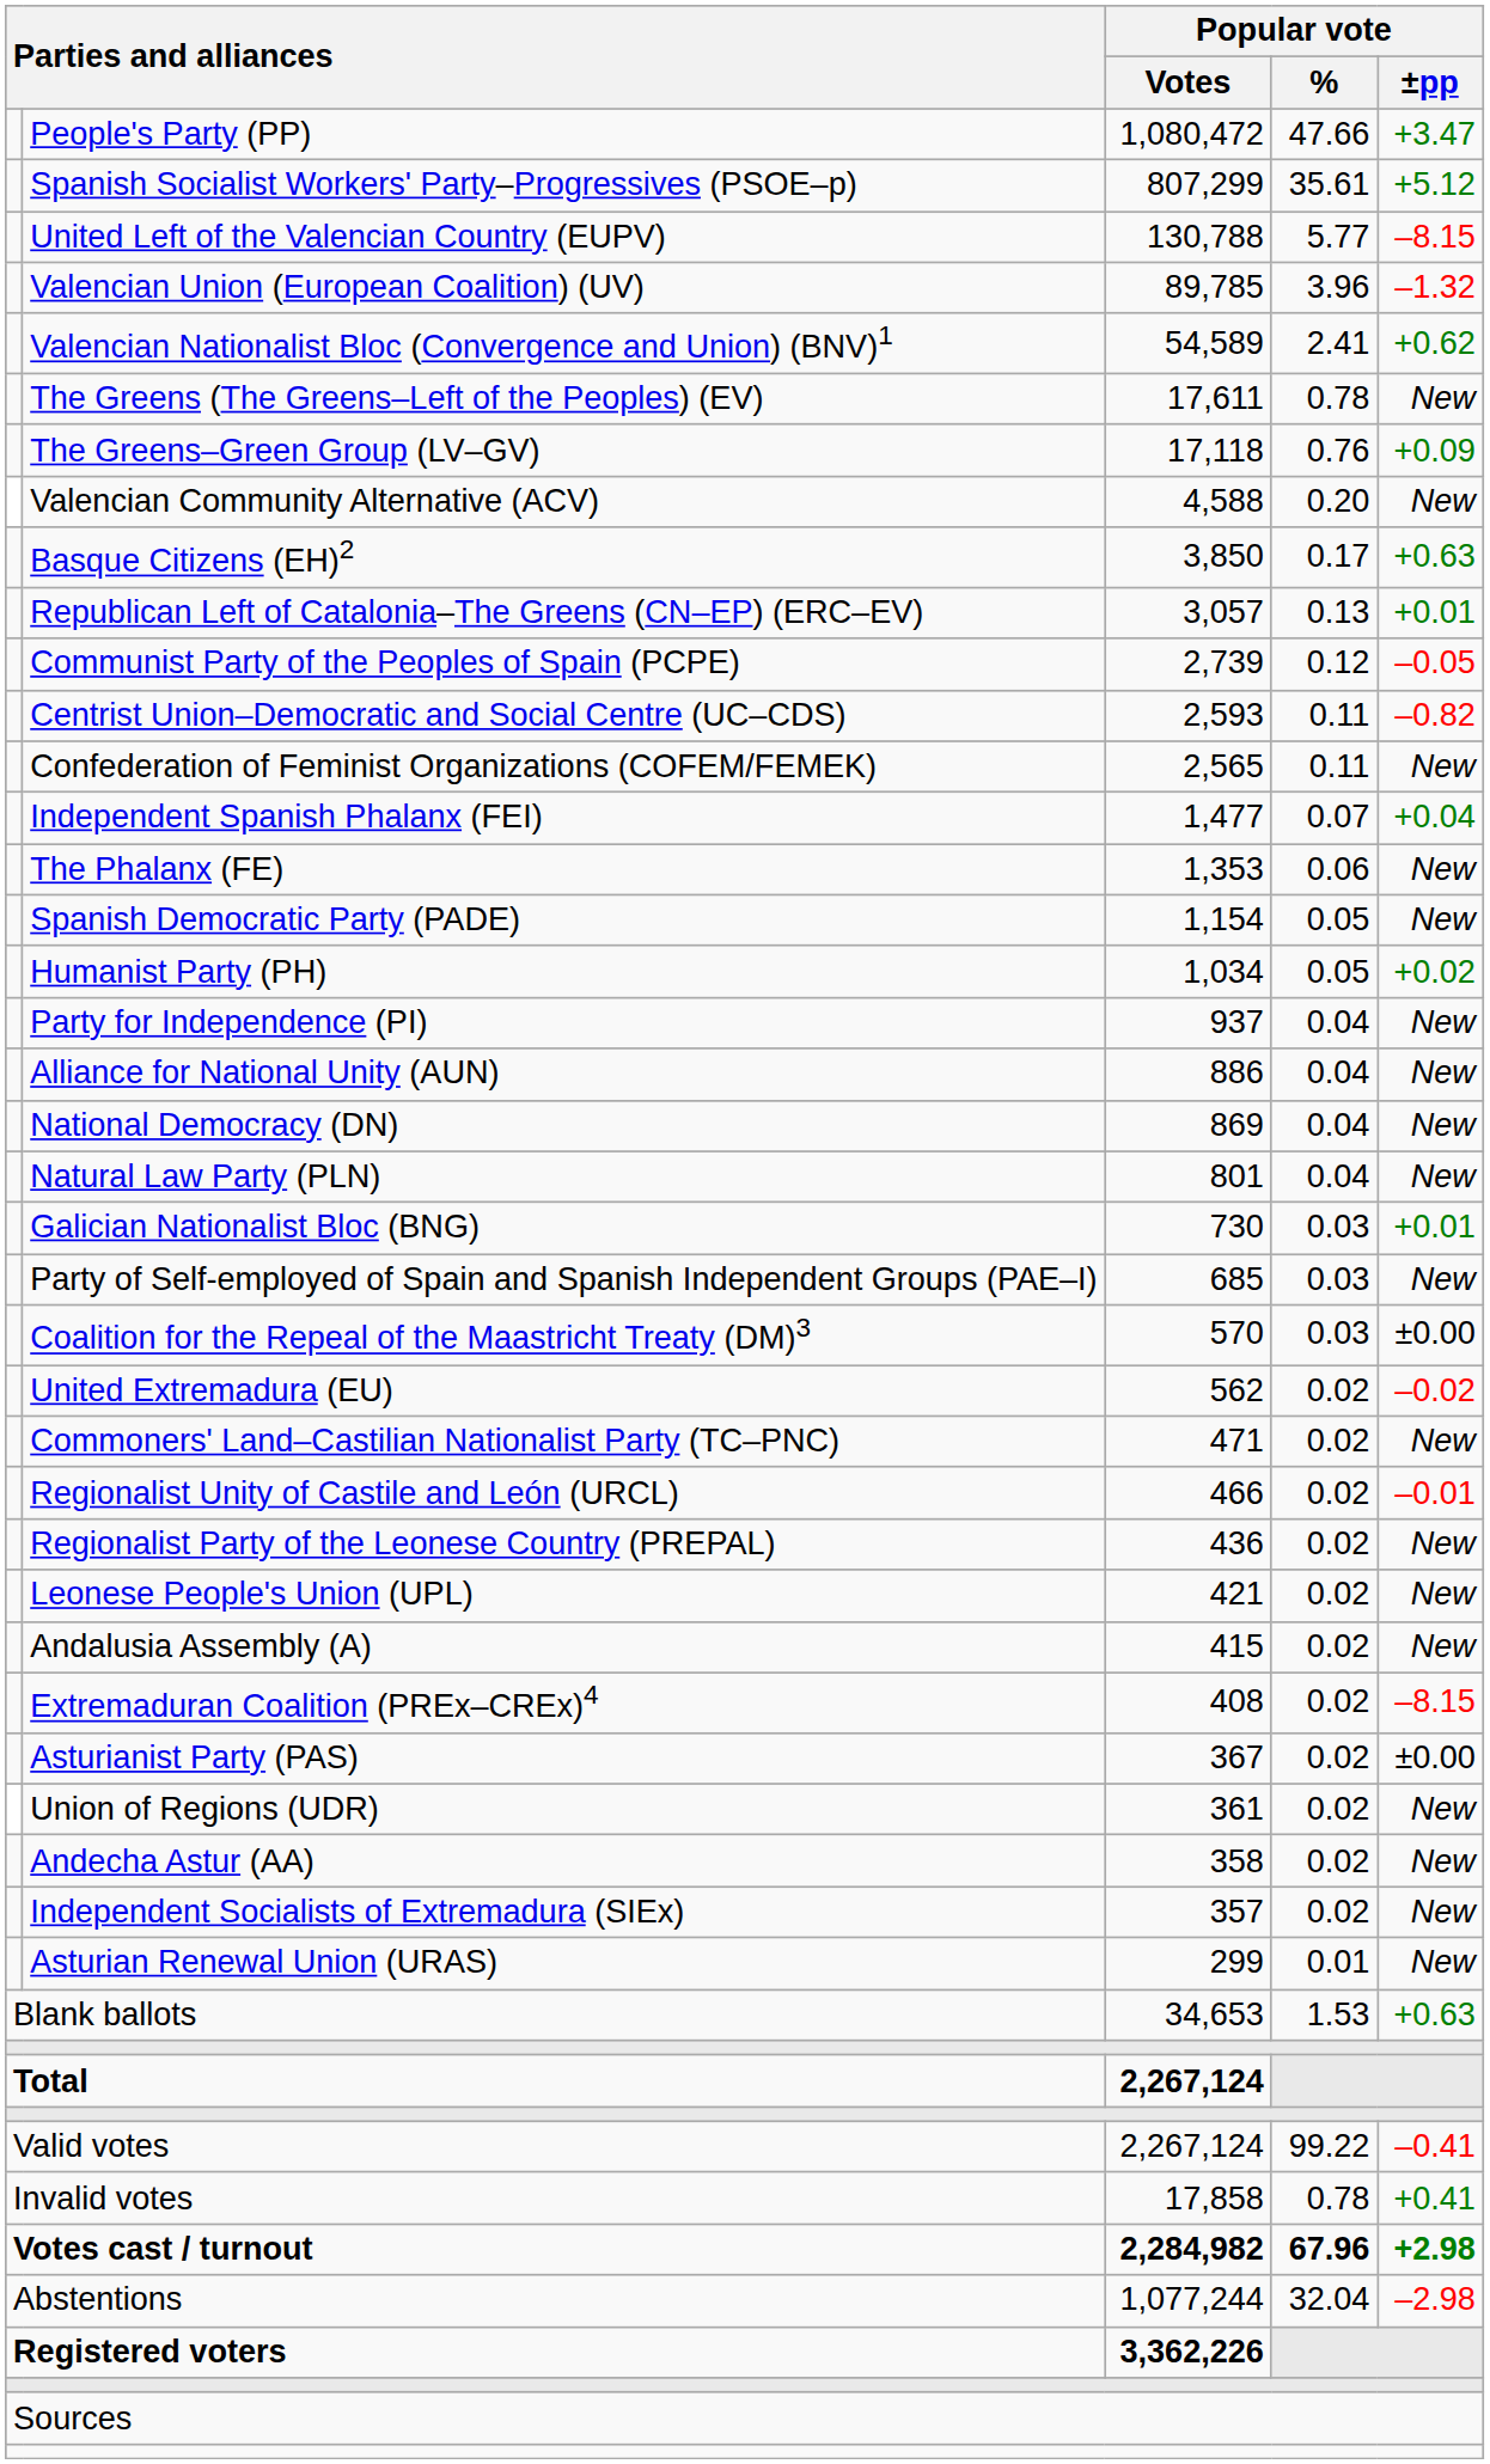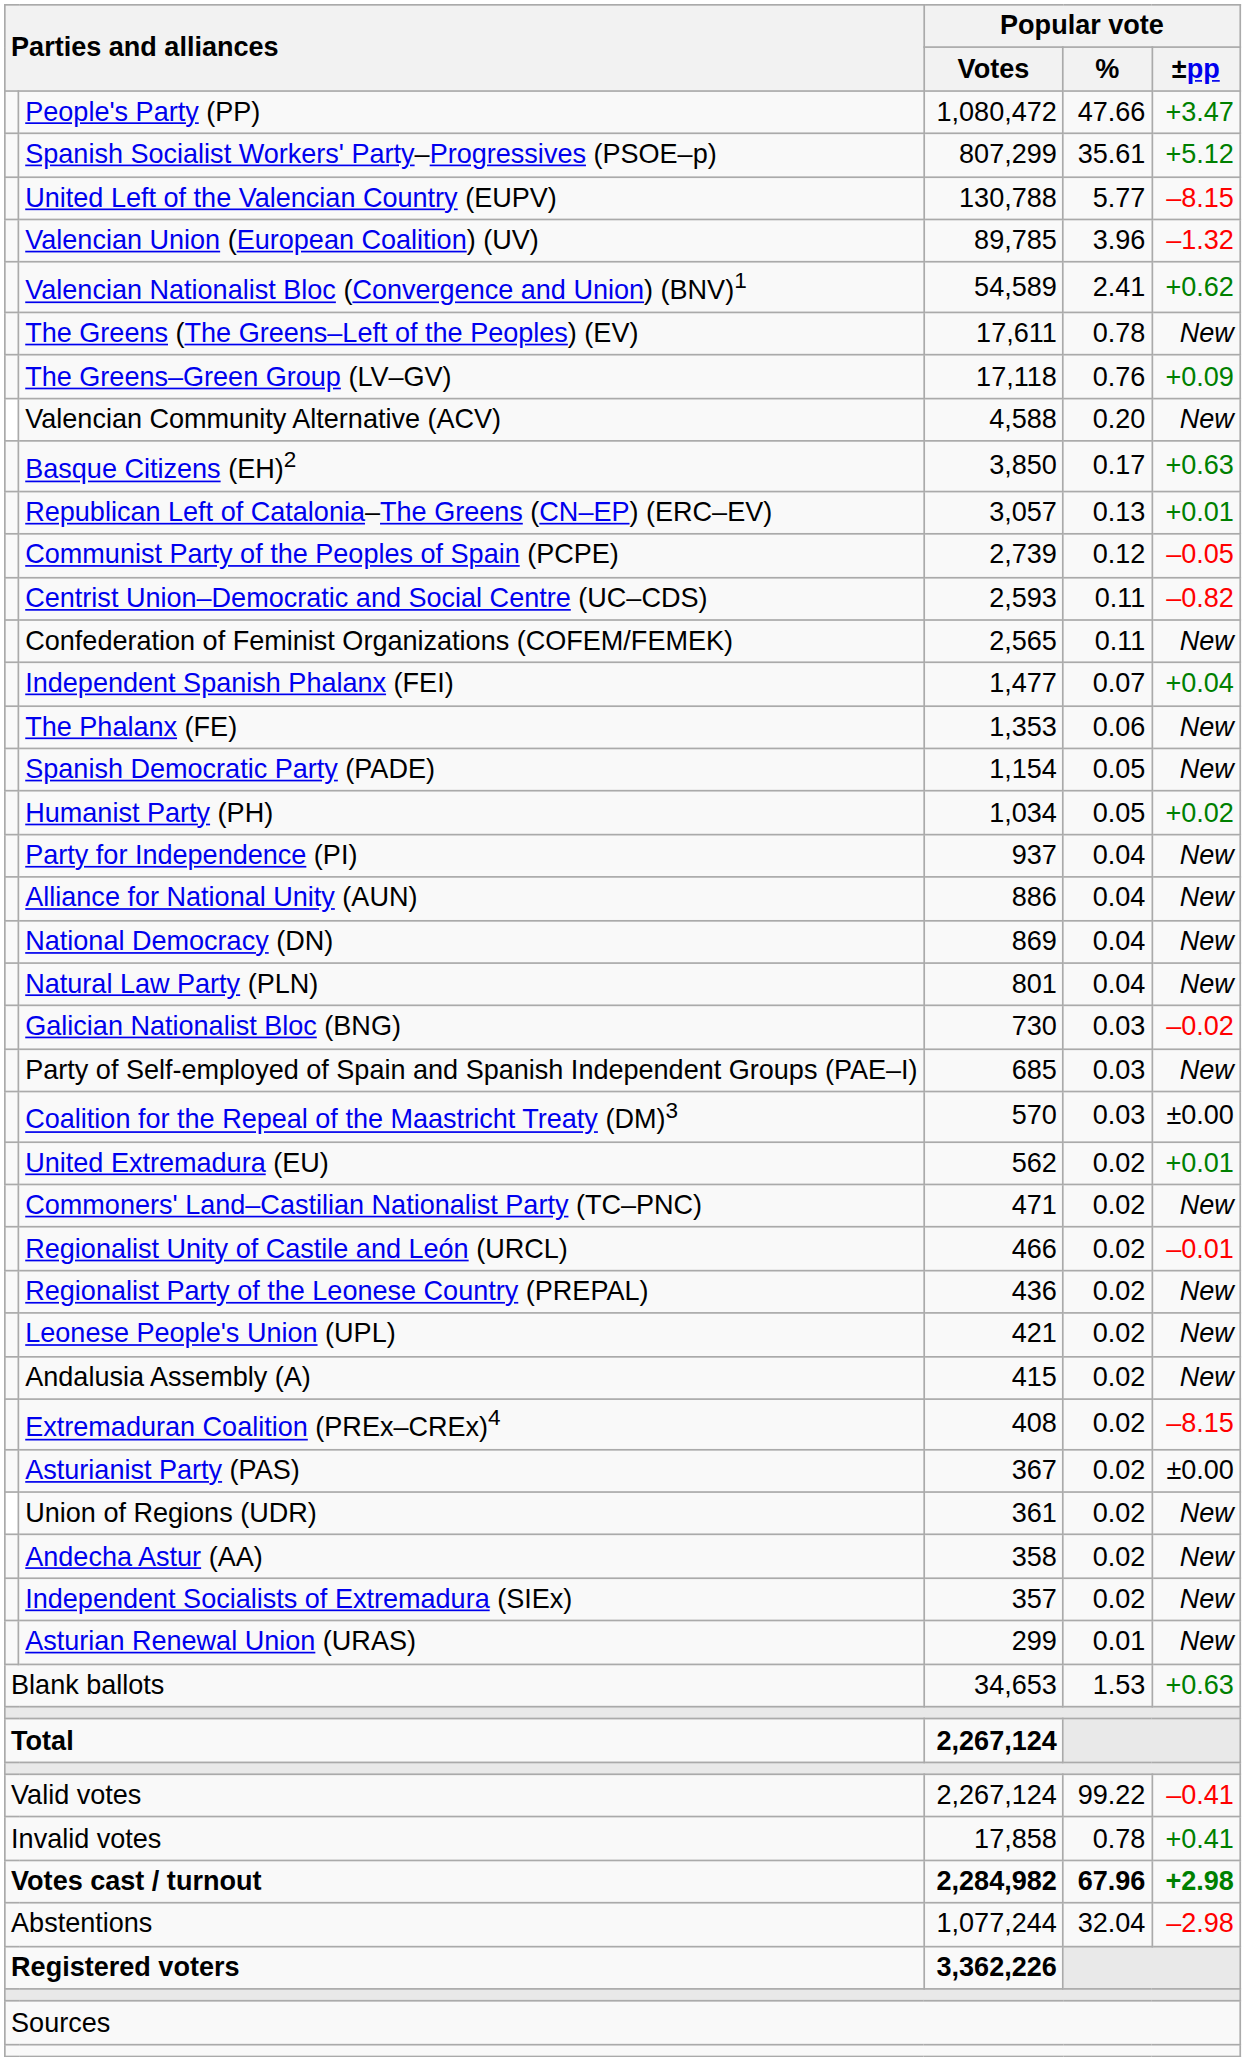Galician Nationalist Bloc (BNG) | Popular vote / ±pp: +0.01 -> –0.02
United Extremadura (EU) | Popular vote / ±pp: –0.02 -> +0.01
